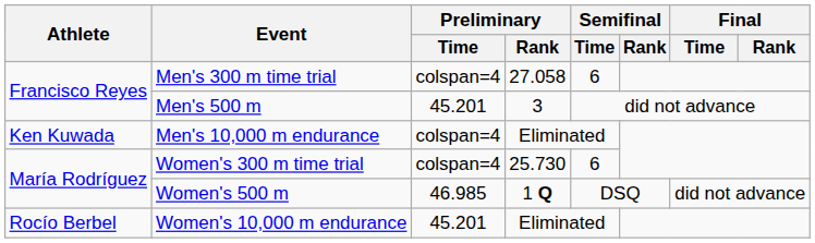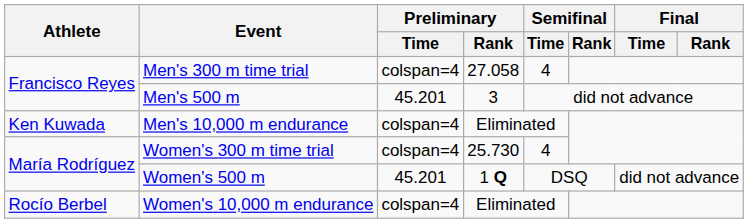Men's 300 m time trial | Semifinal / Time: 6 -> 4
Women's 300 m time trial | Semifinal / Time: 6 -> 4
Women's 500 m | Preliminary / Time: 46.985 -> 45.201
Women's 10,000 m endurance | Preliminary / Time: 45.201 -> colspan=4
